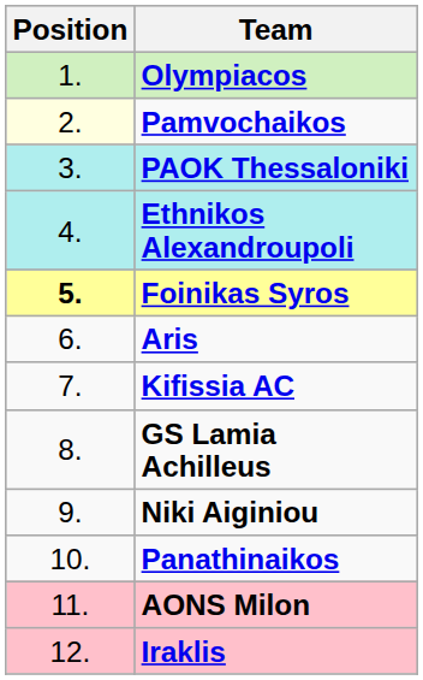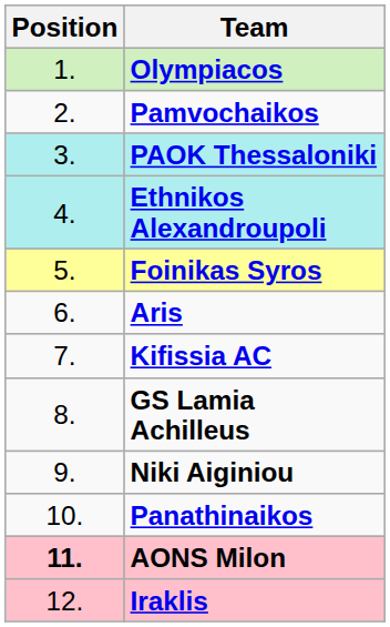Pamvochaikos | Position: lightyellow background -> no background
Foinikas Syros | Position: bold -> normal
AONS Milon | Position: normal -> bold
